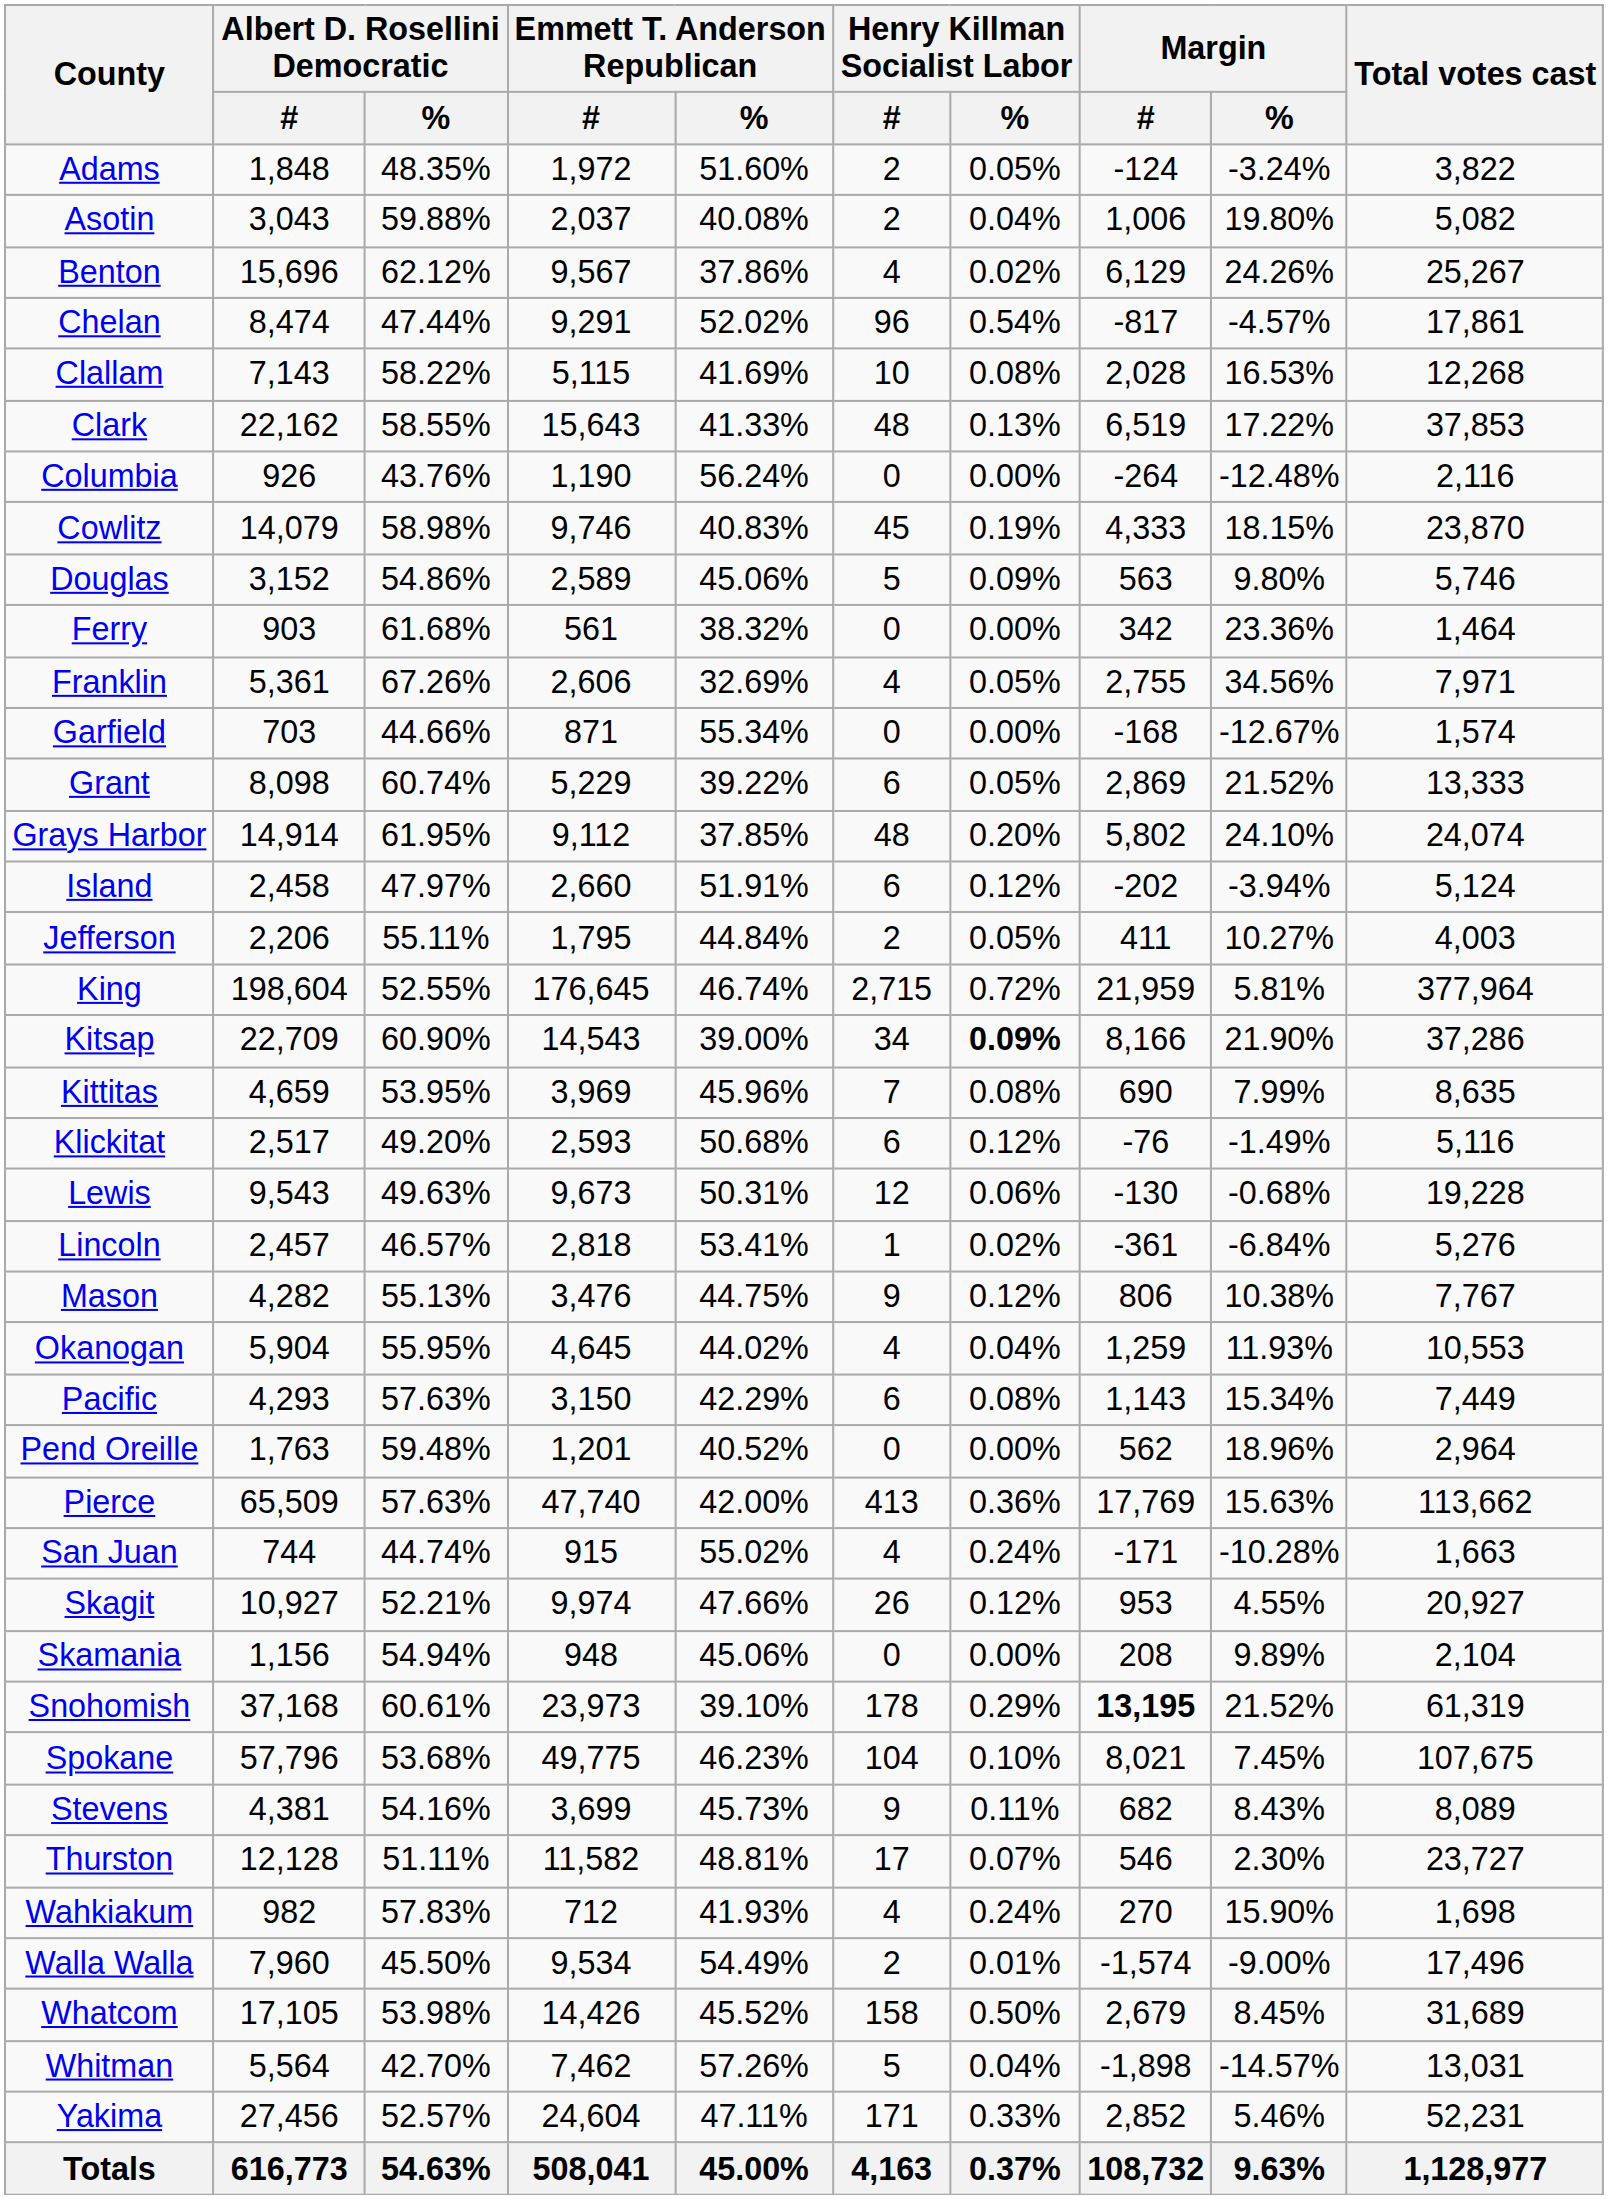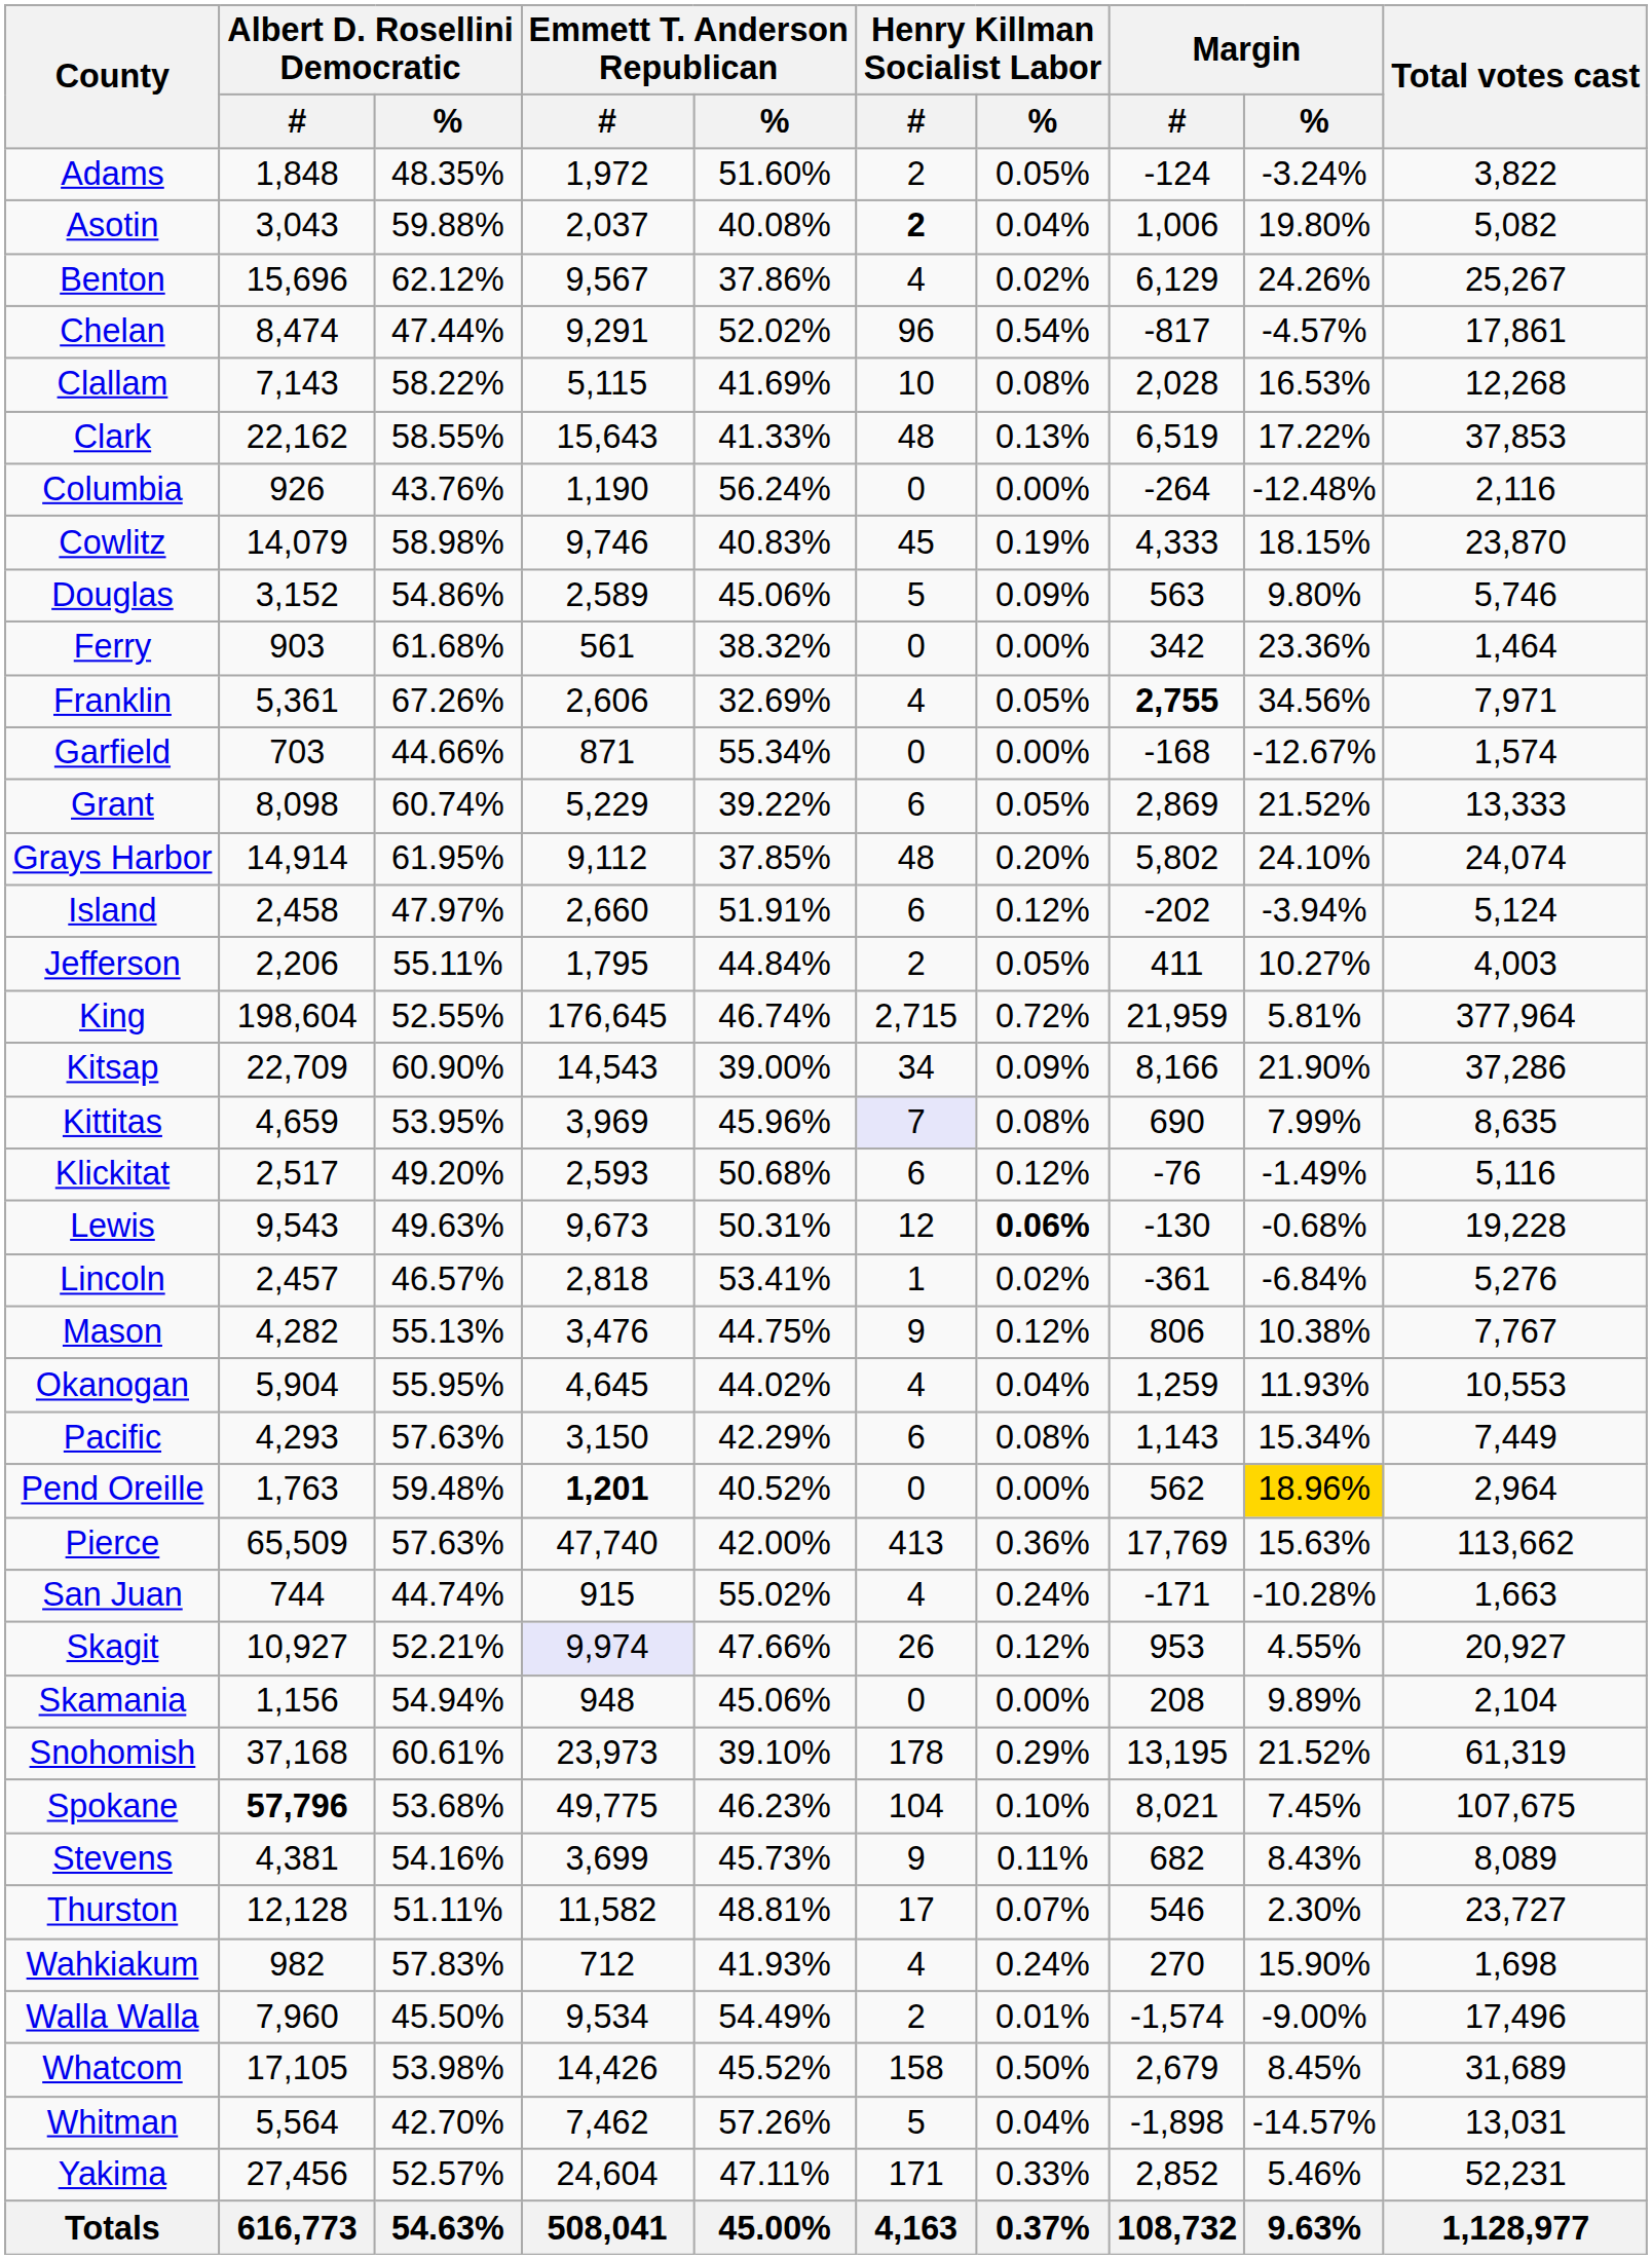Asotin | Henry Killman Socialist Labor / #: normal -> bold
Franklin | Margin / #: normal -> bold
Kitsap | Henry Killman Socialist Labor / %: bold -> normal
Kittitas | Henry Killman Socialist Labor / #: no background -> lavender background
Lewis | Henry Killman Socialist Labor / %: normal -> bold
Pend Oreille | Emmett T. Anderson Republican / #: normal -> bold
Pend Oreille | Margin / %: no background -> gold background
Skagit | Emmett T. Anderson Republican / #: no background -> lavender background
Snohomish | Margin / #: bold -> normal
Spokane | Albert D. Rosellini Democratic / #: normal -> bold
